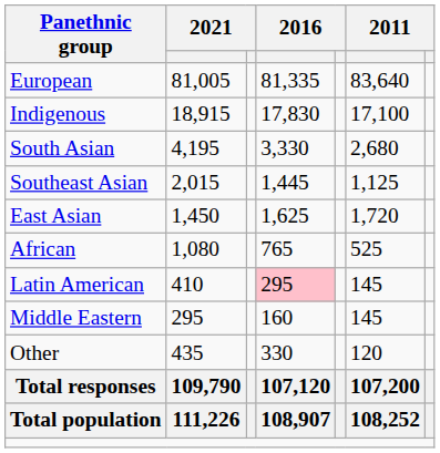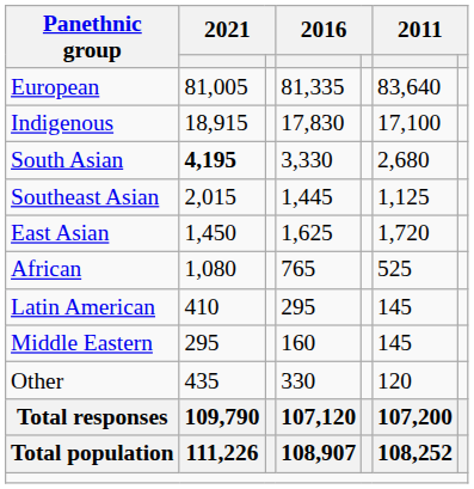South Asian | column 2: normal -> bold
Latin American | column 4: pink background -> no background
